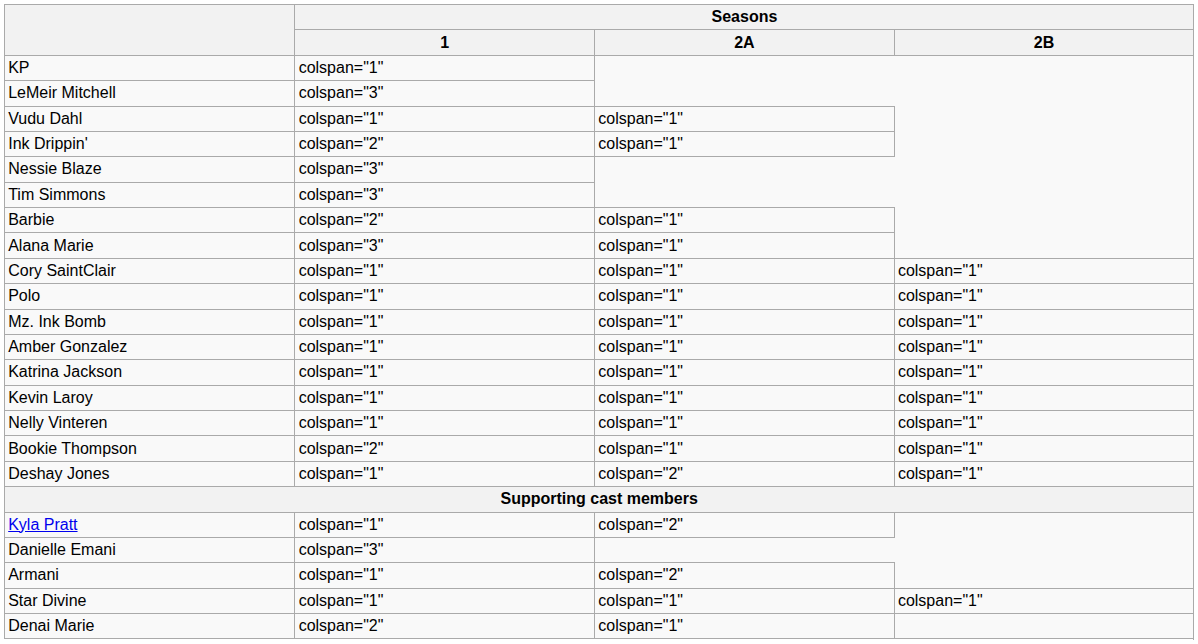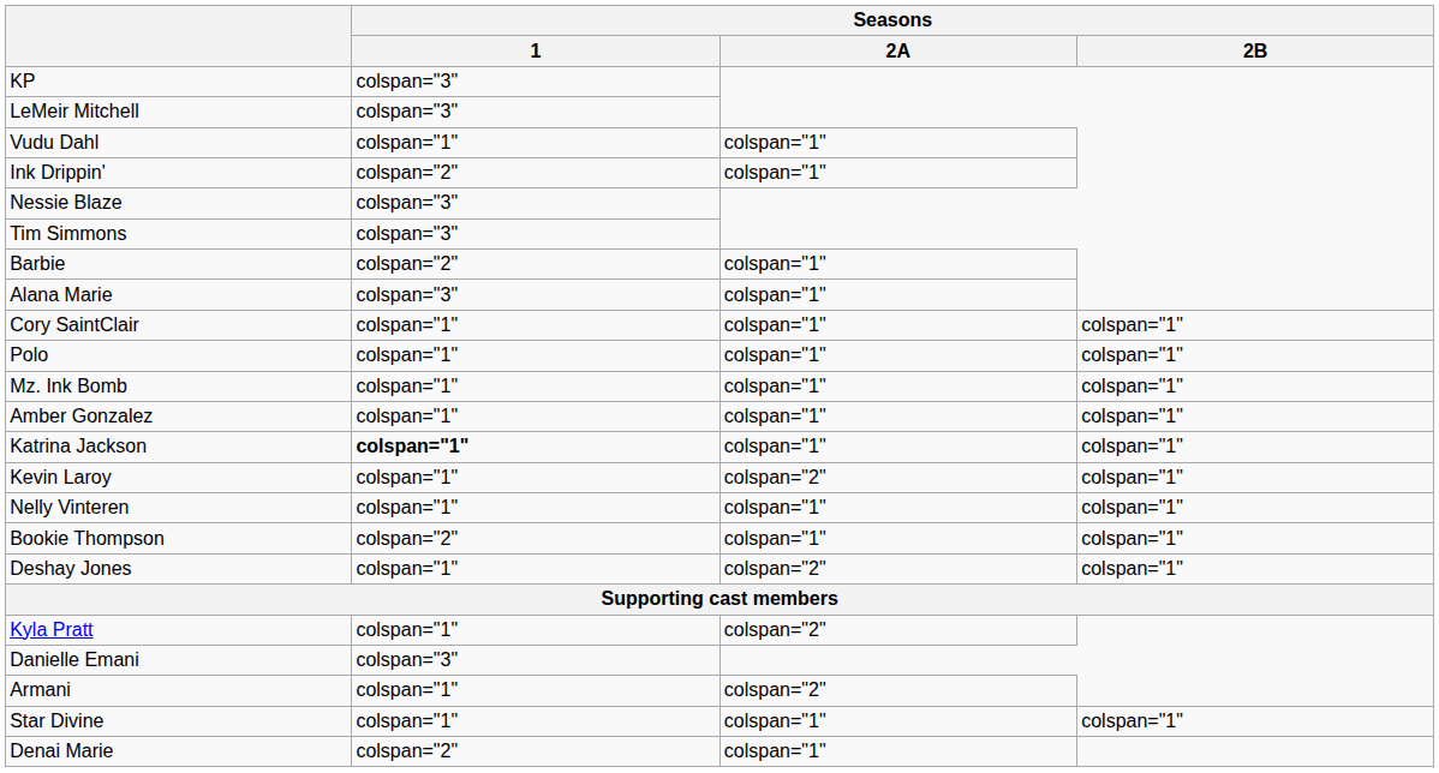KP | Seasons / 1: colspan="1" -> colspan="3"
Katrina Jackson | Seasons / 1: normal -> bold
Kevin Laroy | Seasons / 2A: colspan="1" -> colspan="2"
